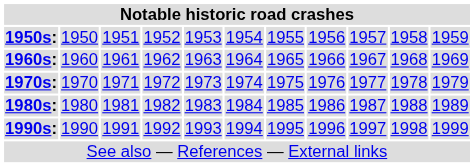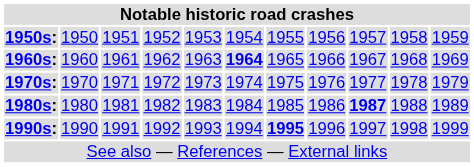1960s: | column 6: normal -> bold
1980s: | column 9: normal -> bold
1990s: | column 7: normal -> bold
